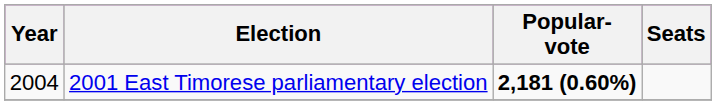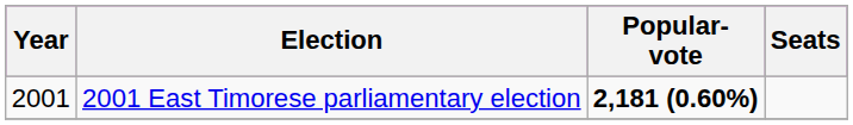2001 East Timorese parliamentary election | Year: 2004 -> 2001
